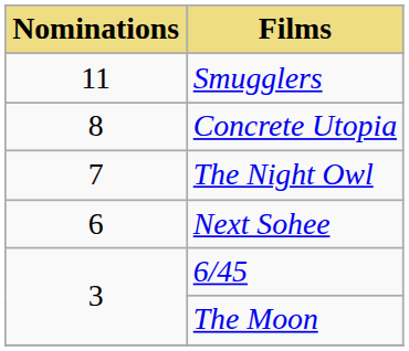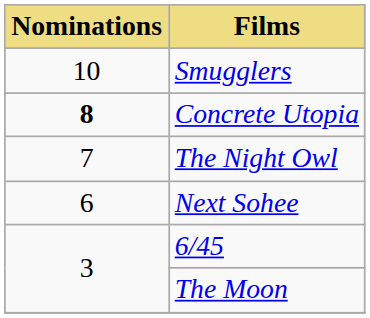Smugglers | Nominations: 11 -> 10
Concrete Utopia | Nominations: normal -> bold
